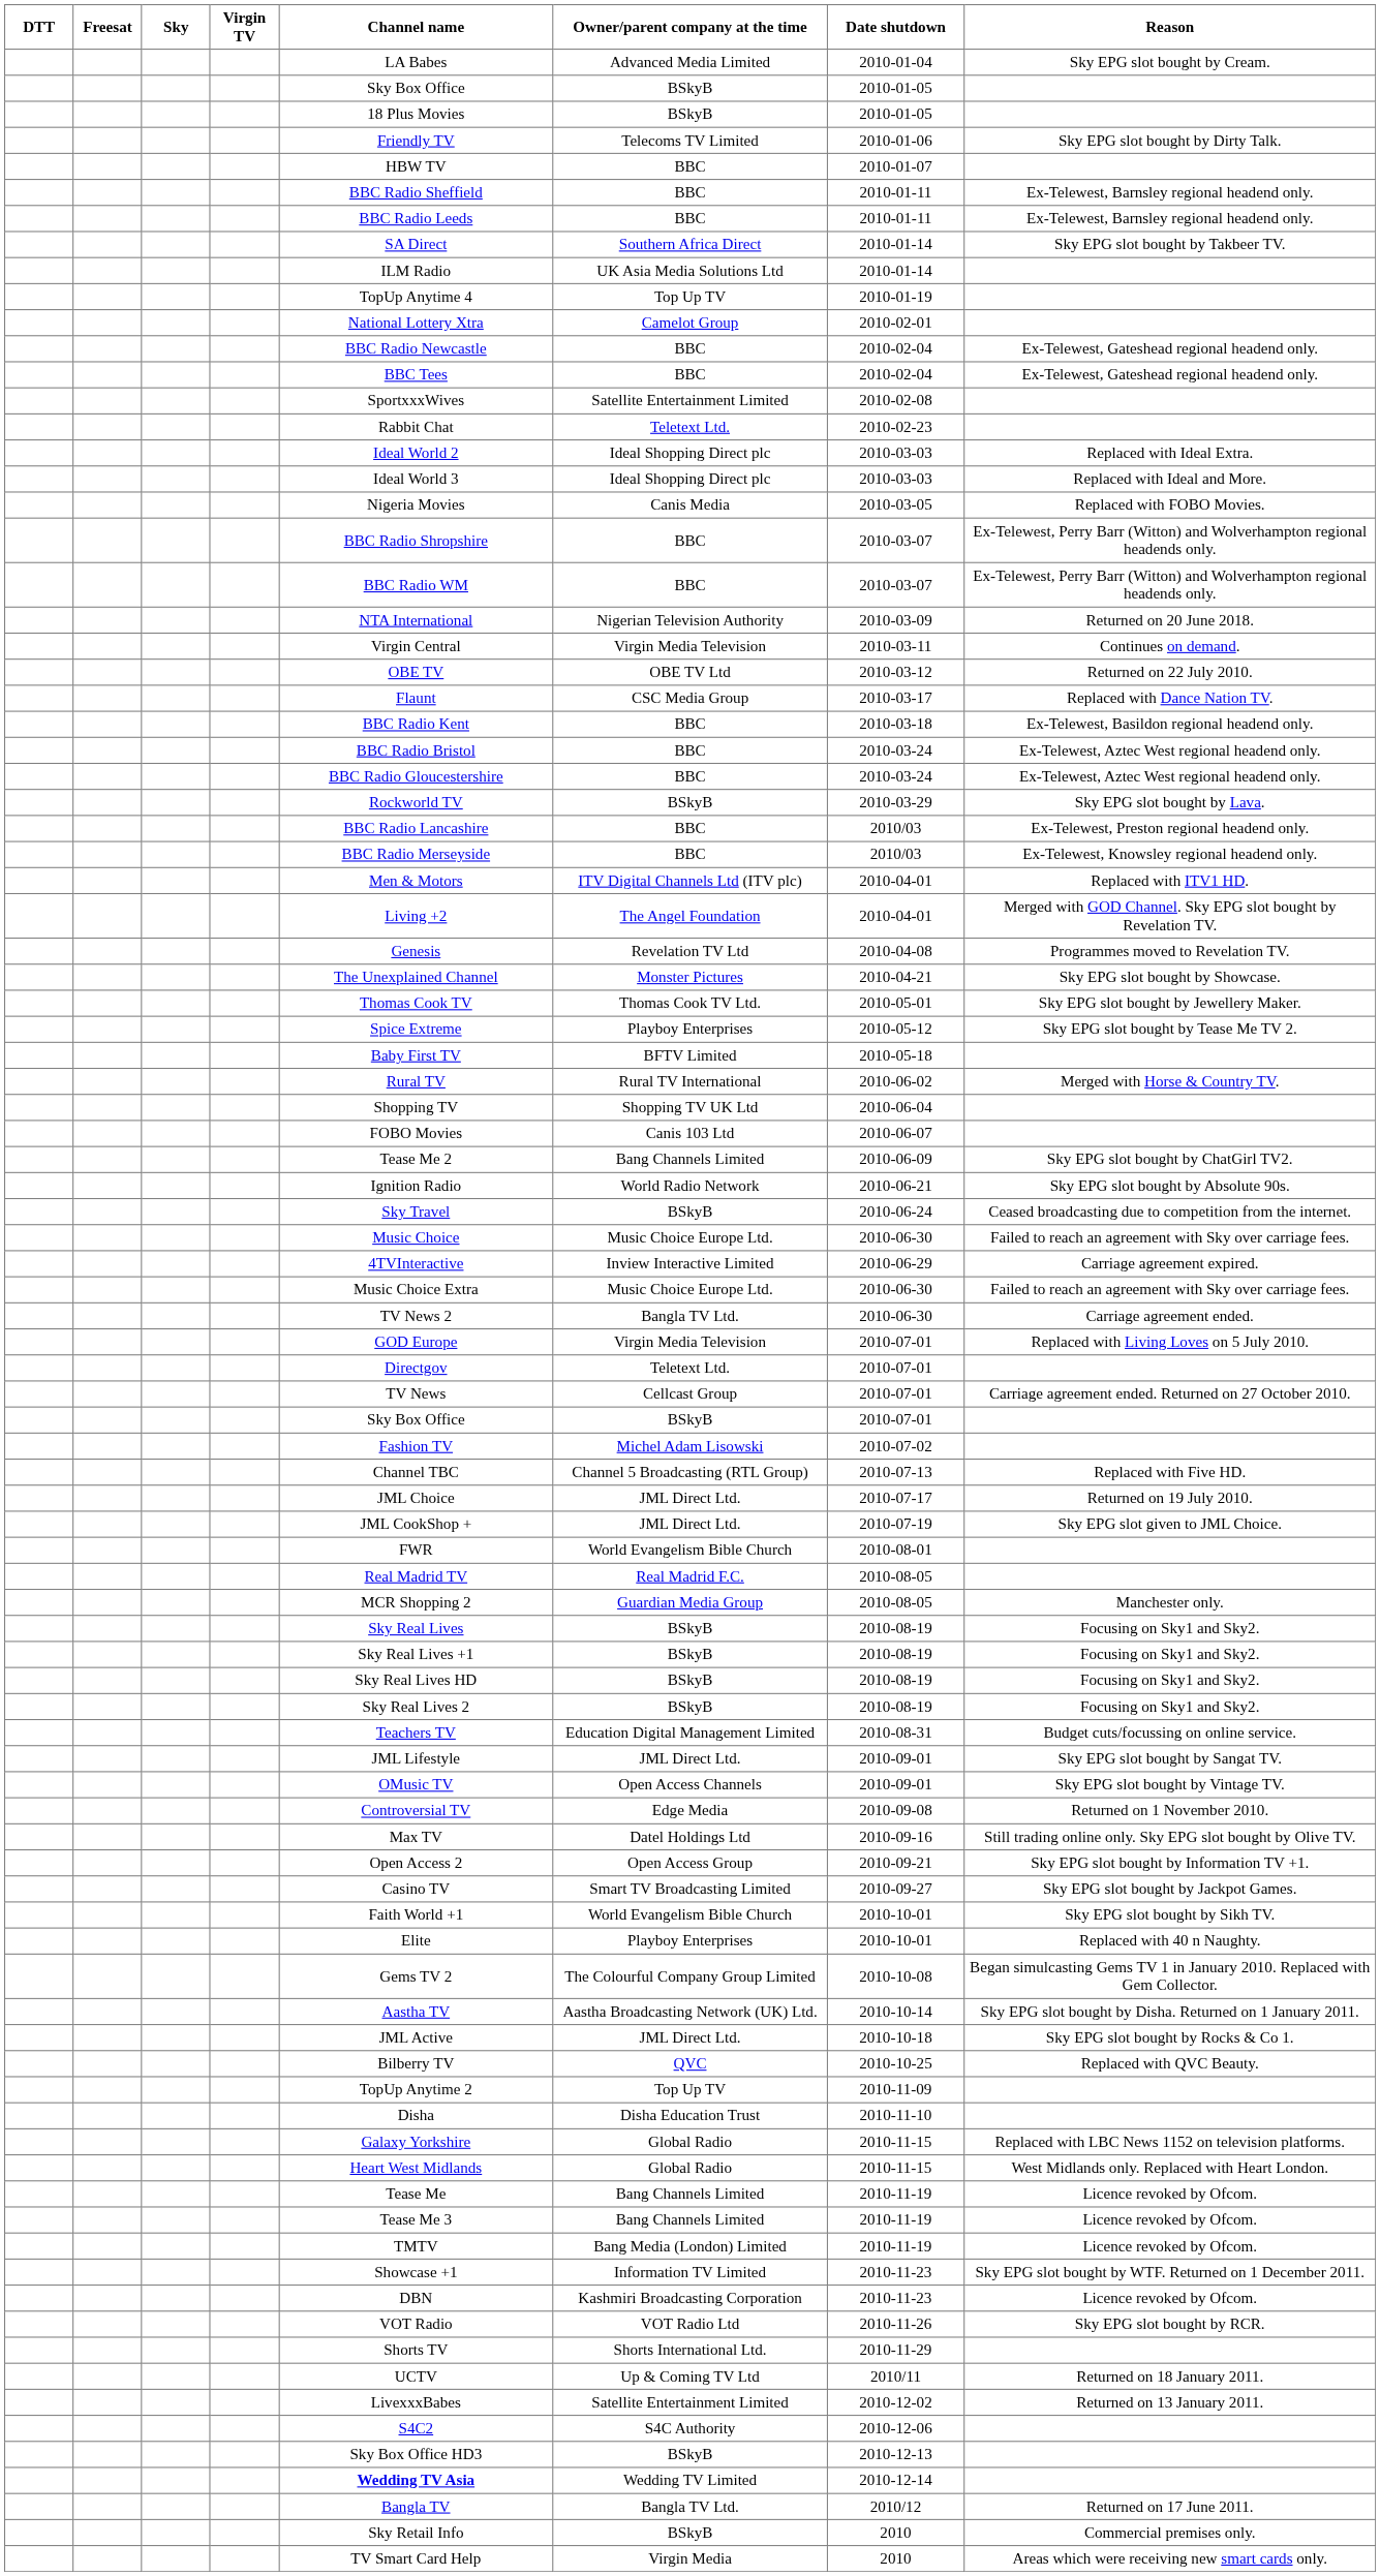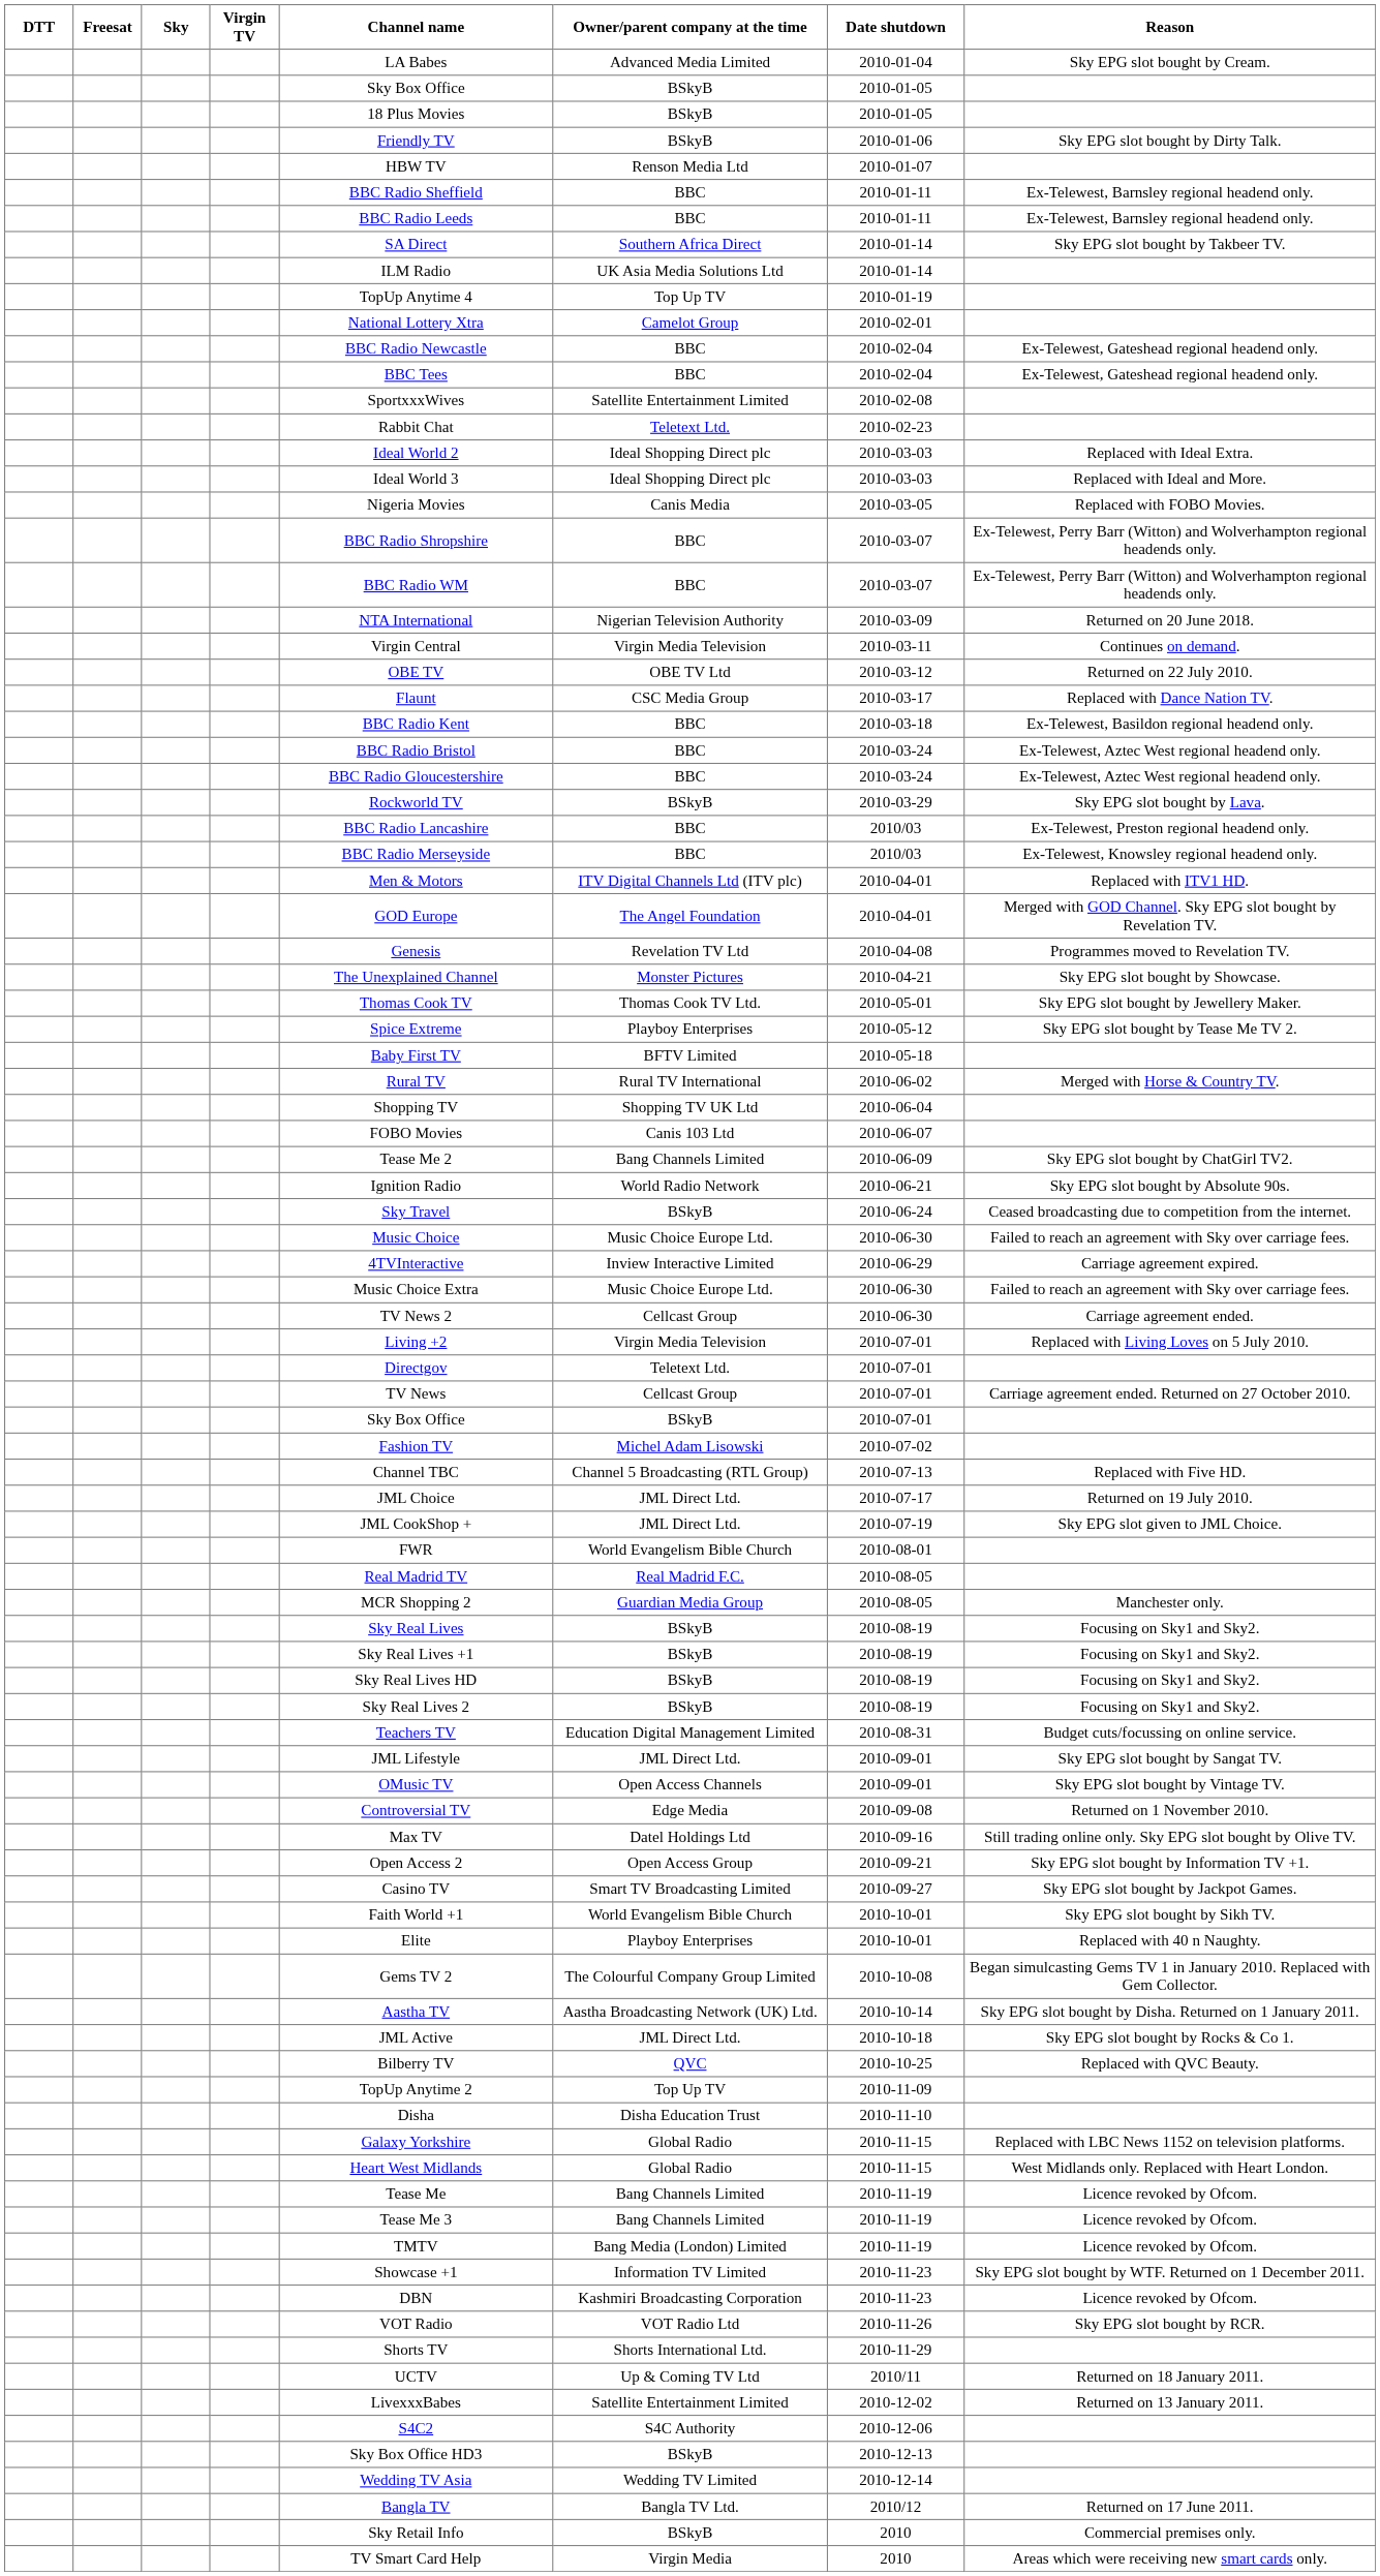row 5 | Owner/parent company at the time: Telecoms TV Limited -> BSkyB
row 6 | Owner/parent company at the time: BBC -> Renson Media Ltd
row 33 | Channel name: Living +2 -> GOD Europe
row 48 | Owner/parent company at the time: Bangla TV Ltd. -> Cellcast Group
row 49 | Channel name: GOD Europe -> Living +2
row 92 | Channel name: bold -> normal
